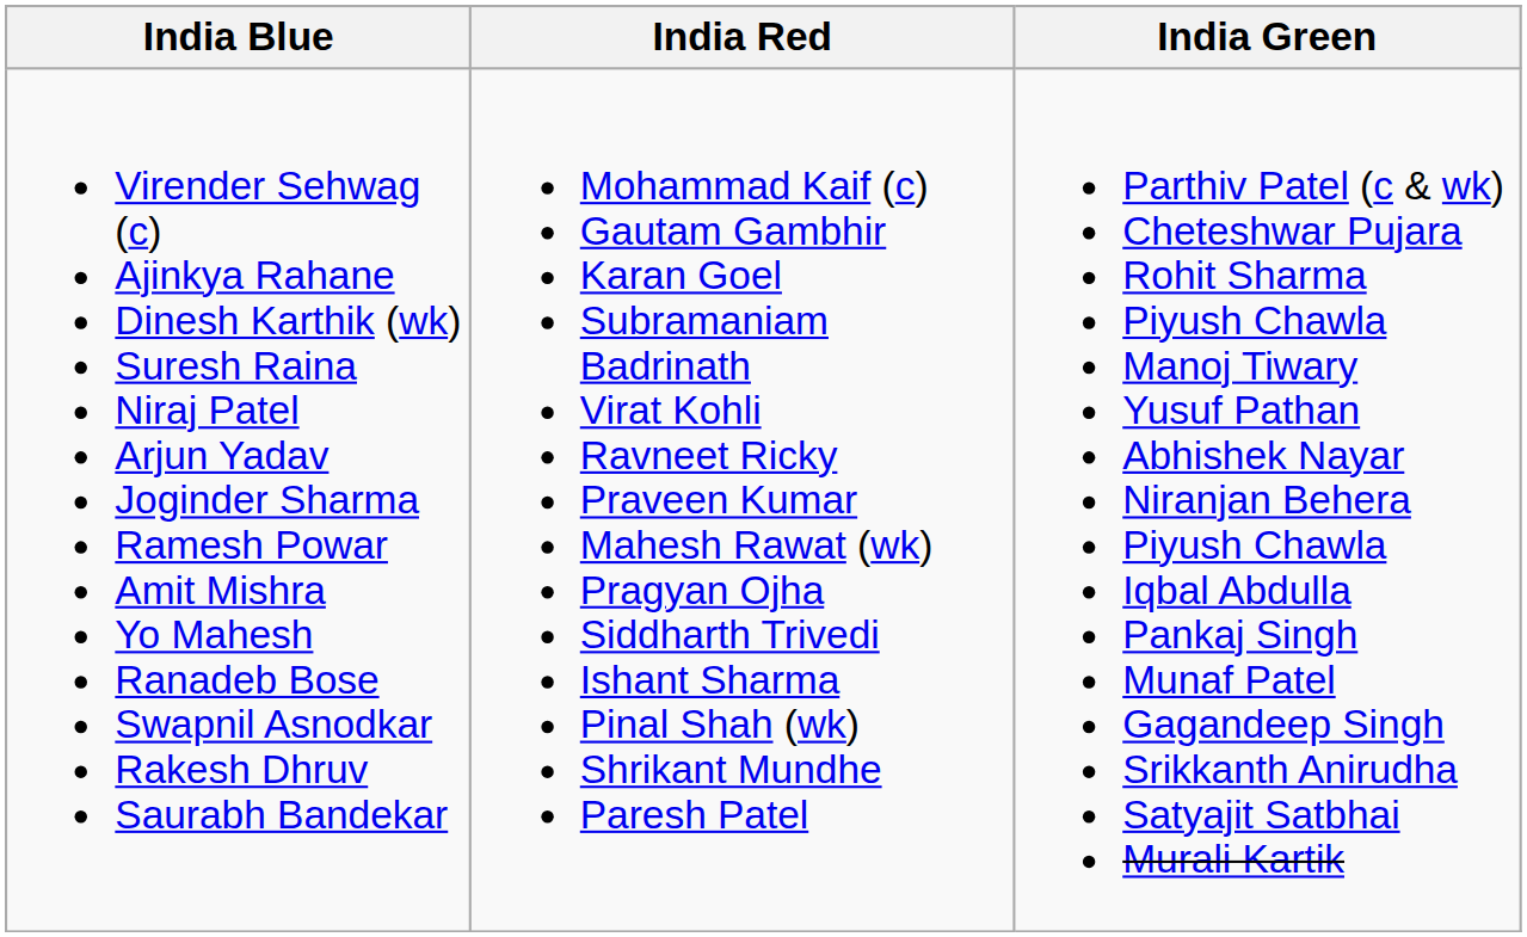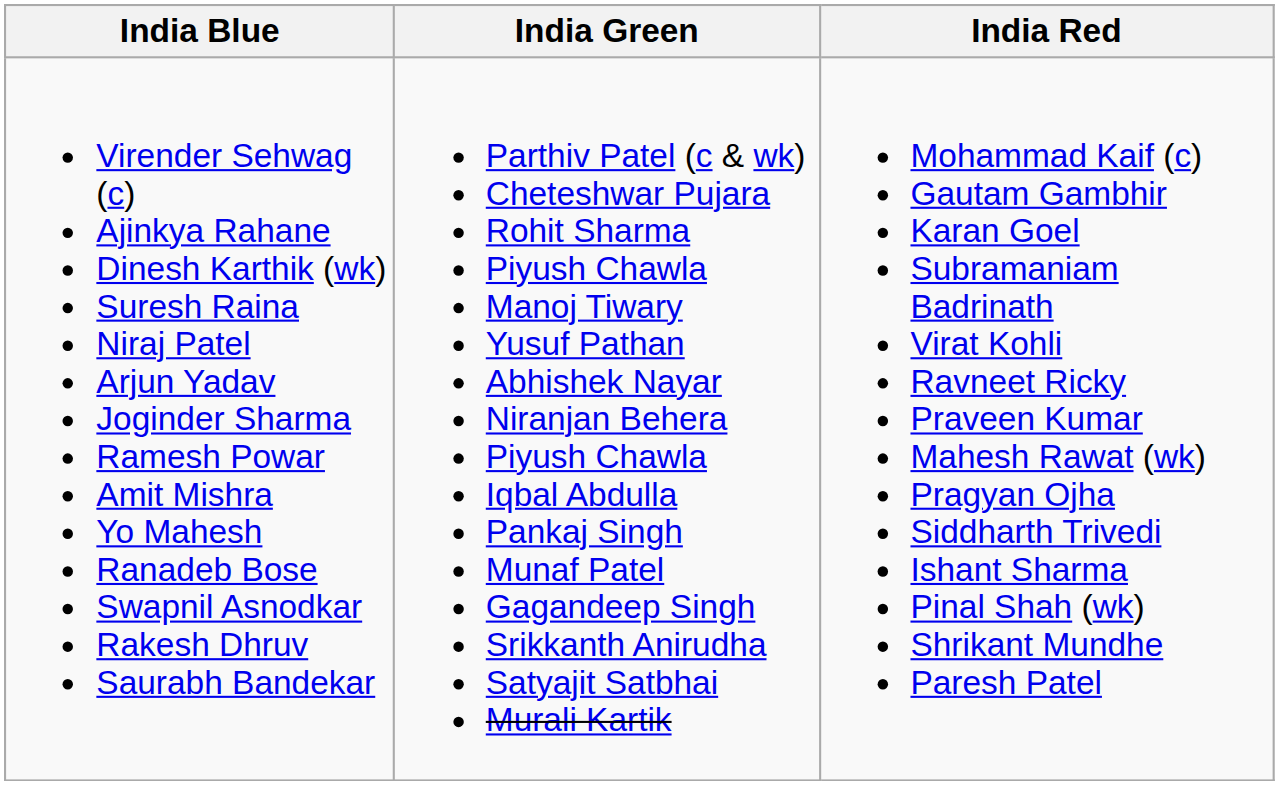columns swapped: India Red <-> India Green
